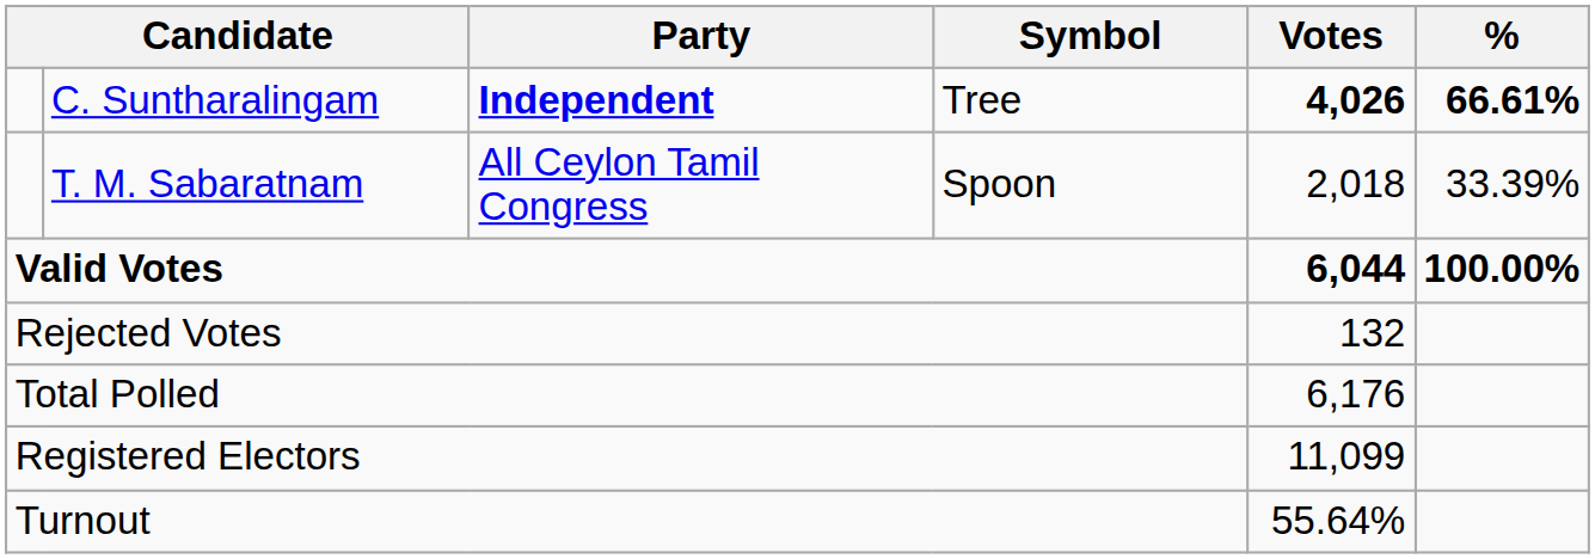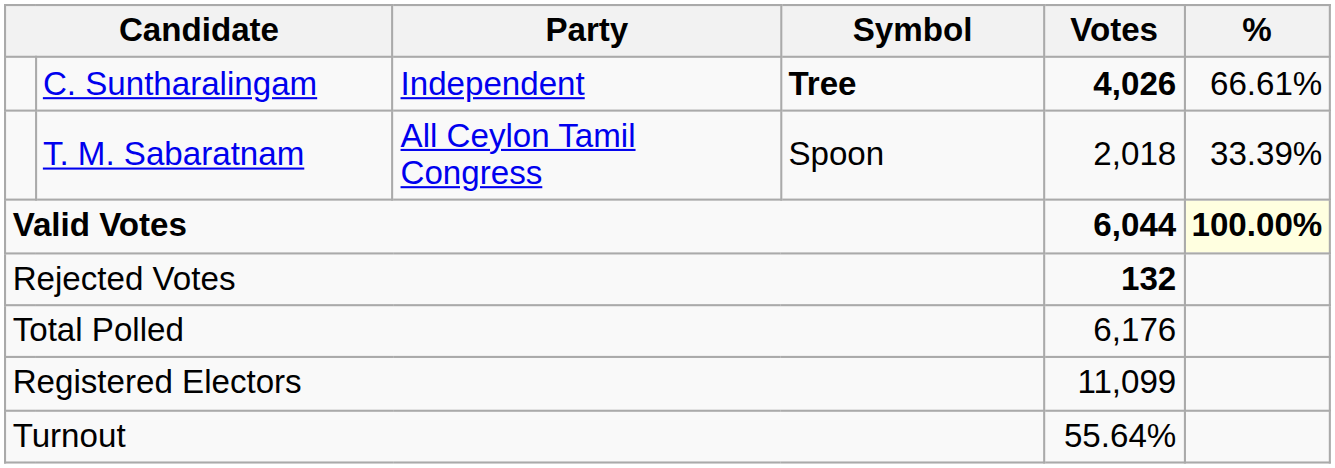C. Suntharalingam | Party: bold -> normal
C. Suntharalingam | Symbol: normal -> bold
C. Suntharalingam | %: bold -> normal
Valid Votes | %: no background -> lightyellow background
Rejected Votes | Votes: normal -> bold
